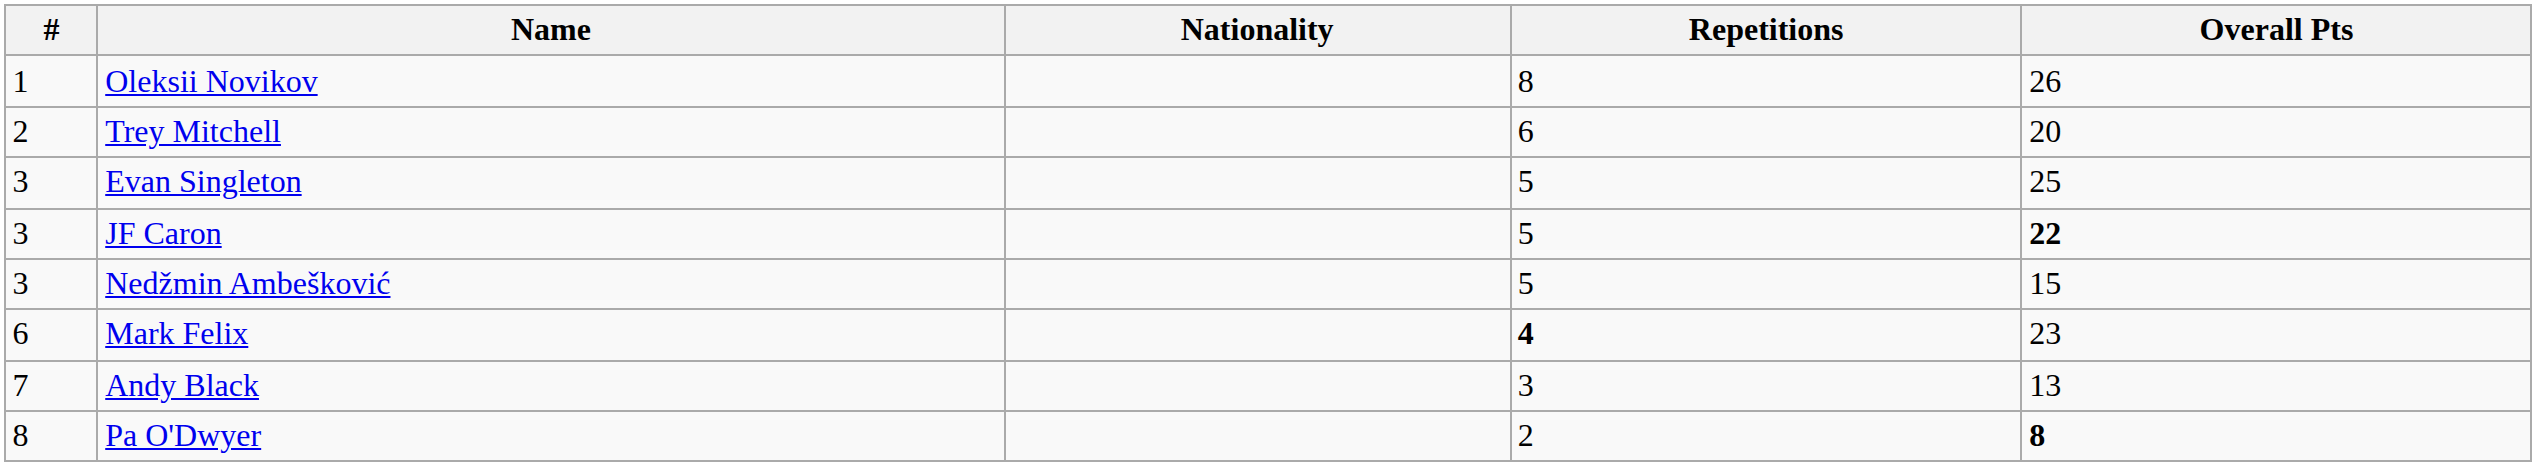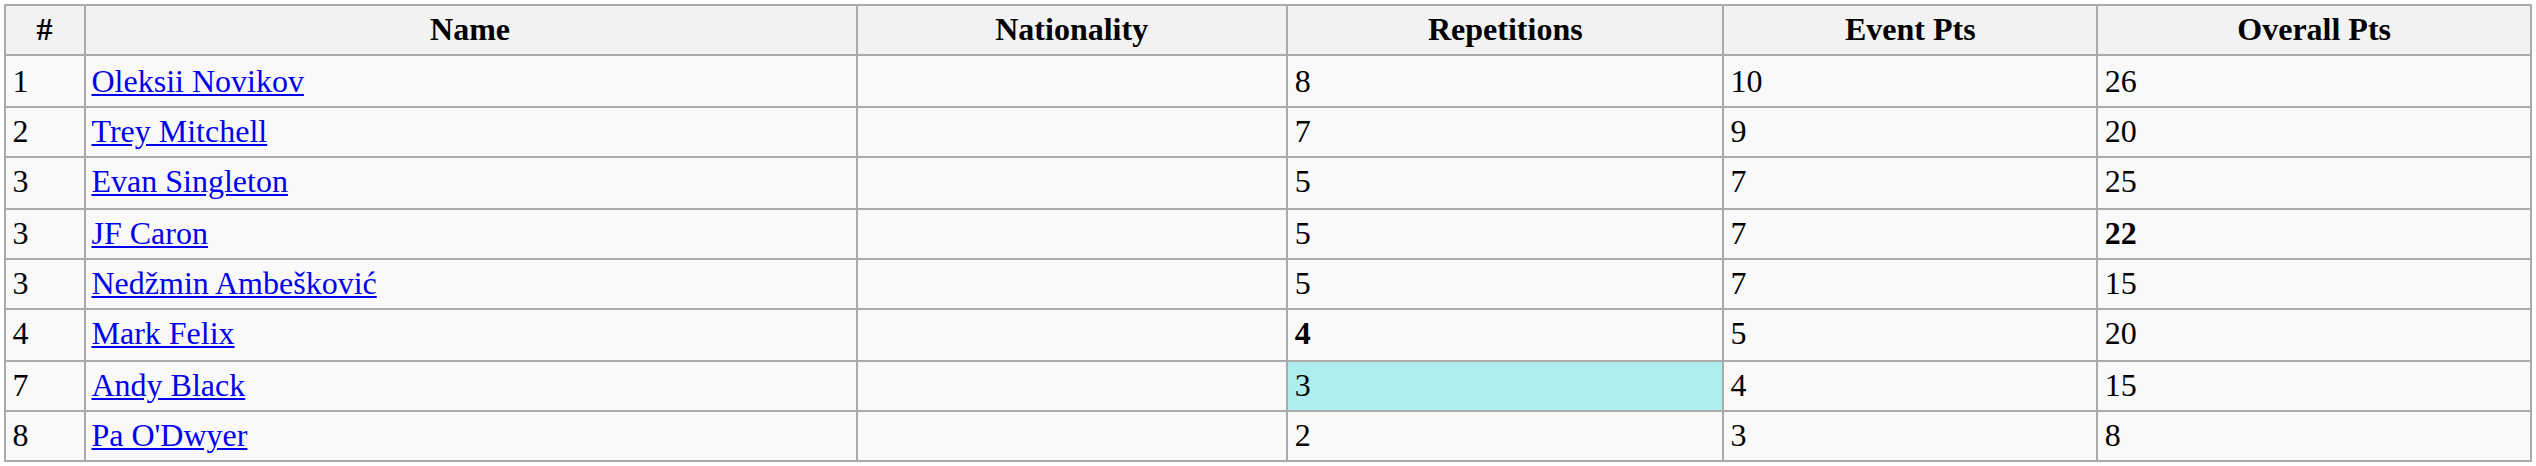+ column: Event Pts | 10 | 9 | 7 | 7 | 7 | 5 | 4 | 3
Trey Mitchell | Repetitions: 6 -> 7
Mark Felix | #: 6 -> 4
Mark Felix | Overall Pts: 23 -> 20
Andy Black | Repetitions: no background -> paleturquoise background
Andy Black | Overall Pts: 13 -> 15
Pa O'Dwyer | Overall Pts: bold -> normal
